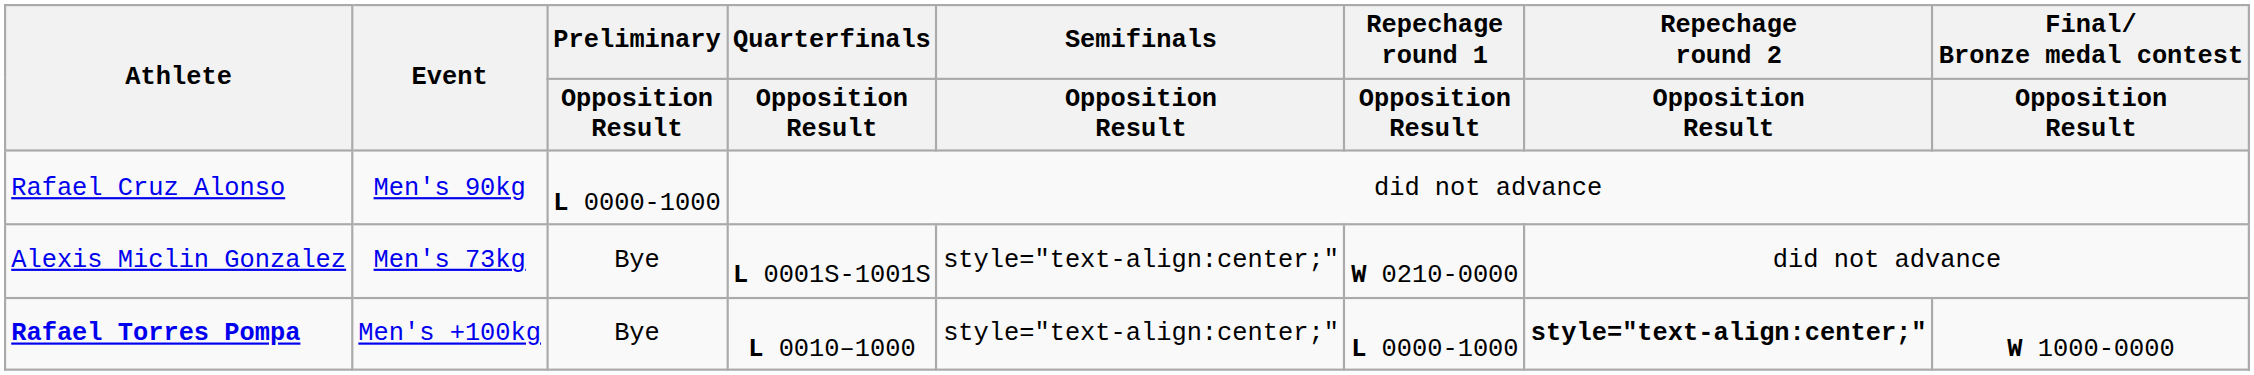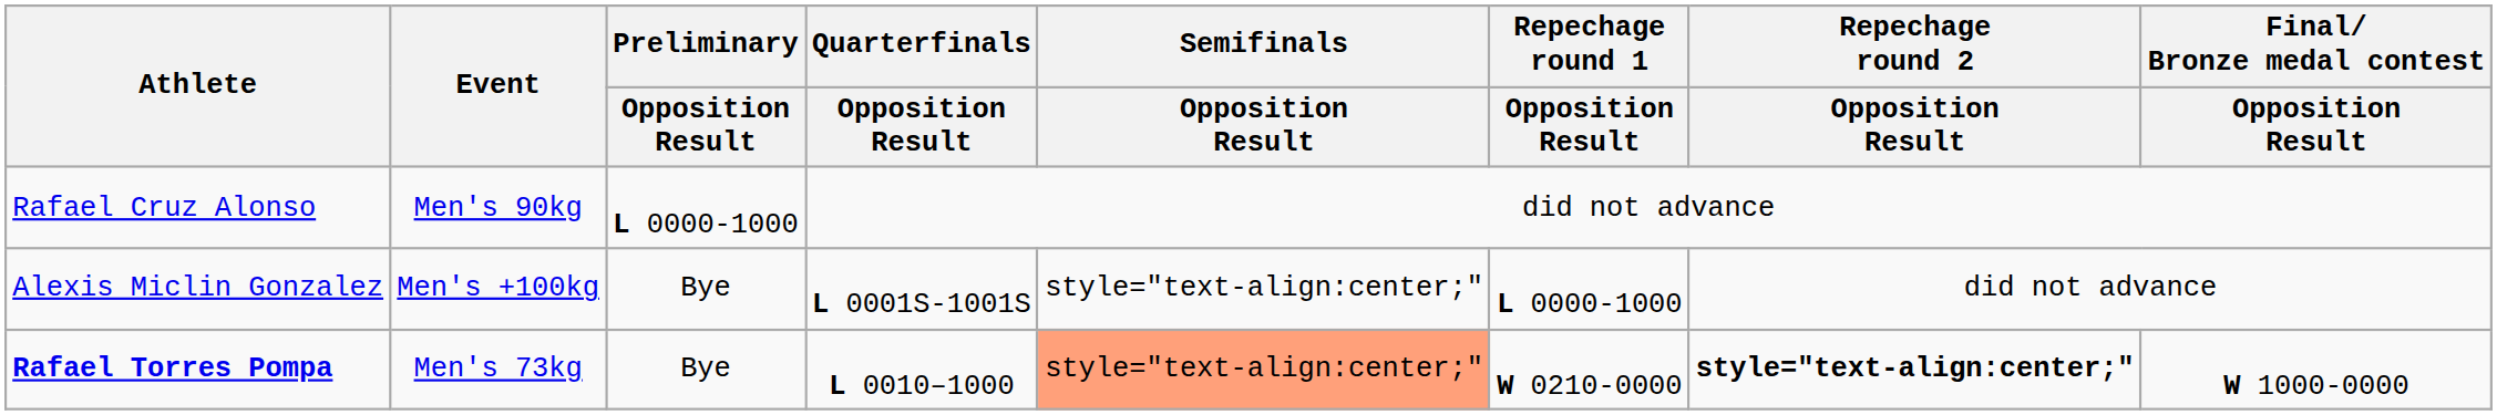Alexis Miclin Gonzalez | Event: Men's 73kg -> Men's +100kg
Alexis Miclin Gonzalez | Repechage round 1 / Opposition Result: W 0210-0000 -> L 0000-1000
Rafael Torres Pompa | Event: Men's +100kg -> Men's 73kg
Rafael Torres Pompa | Semifinals / Opposition Result: no background -> lightsalmon background
Rafael Torres Pompa | Repechage round 1 / Opposition Result: L 0000-1000 -> W 0210-0000
